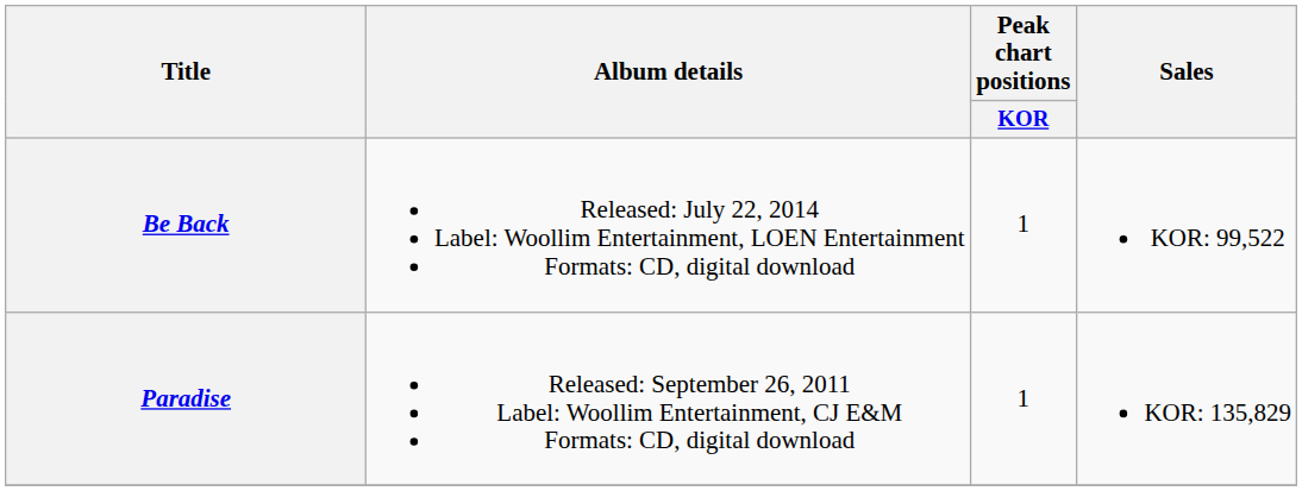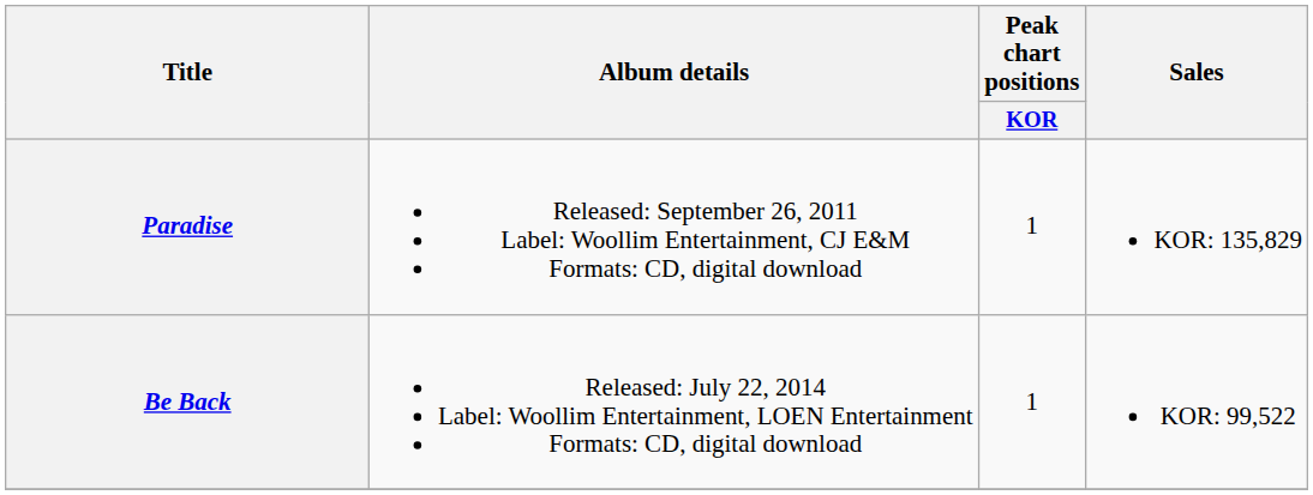rows swapped: Paradise <-> Be Back
